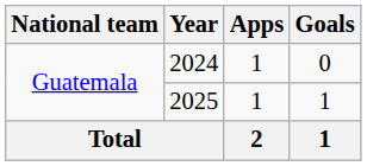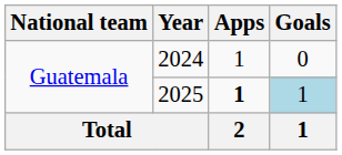2025 | Apps: normal -> bold
2025 | Goals: no background -> lightblue background
